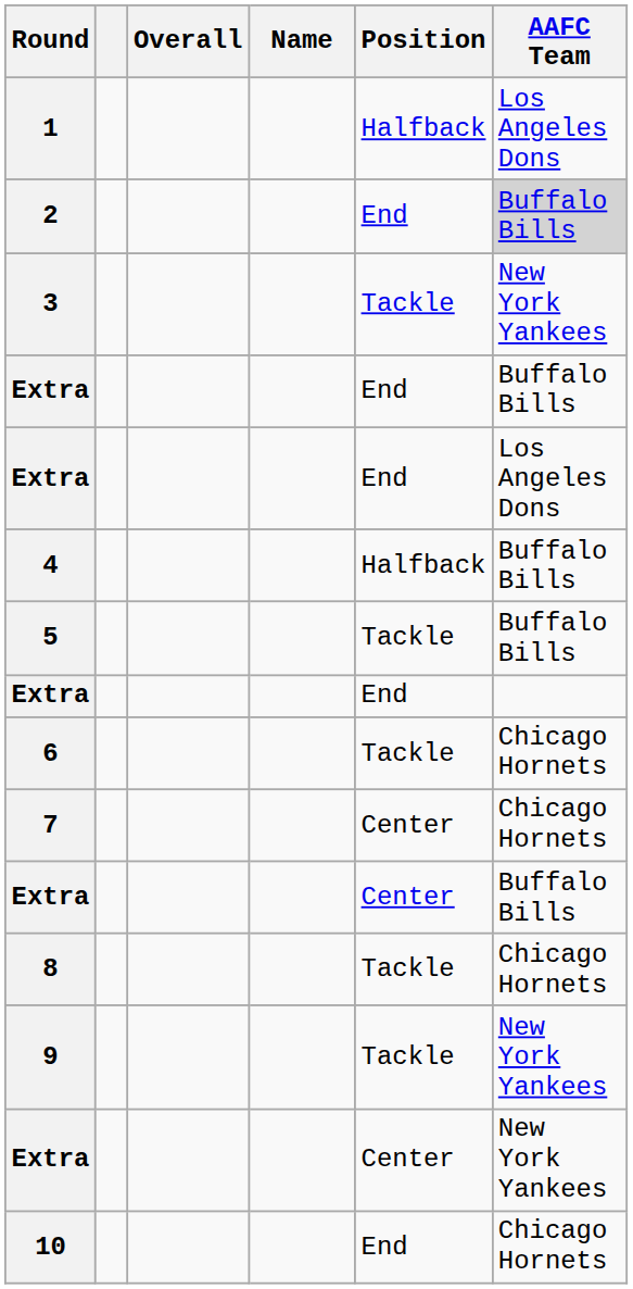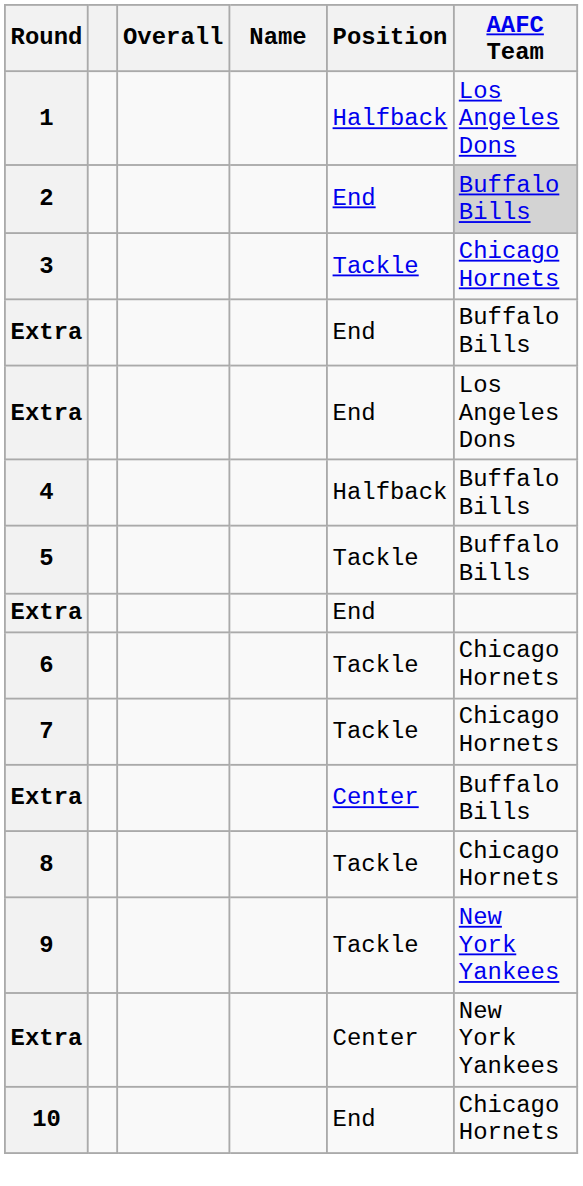3 | AAFC Team: New York Yankees -> Chicago Hornets
7 | Position: Center -> Tackle
